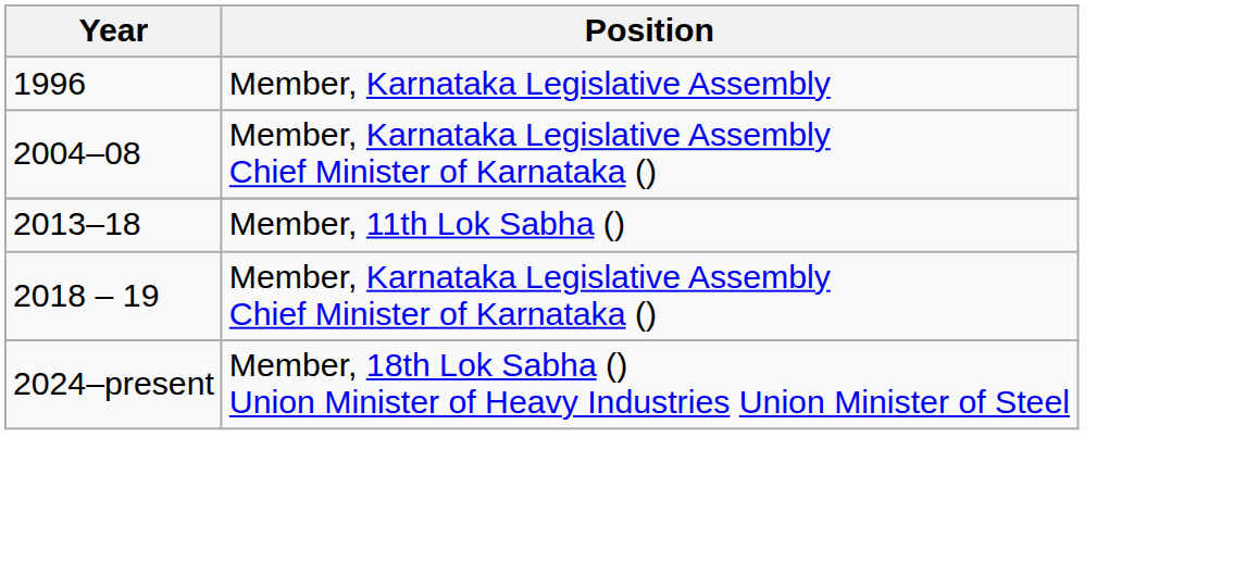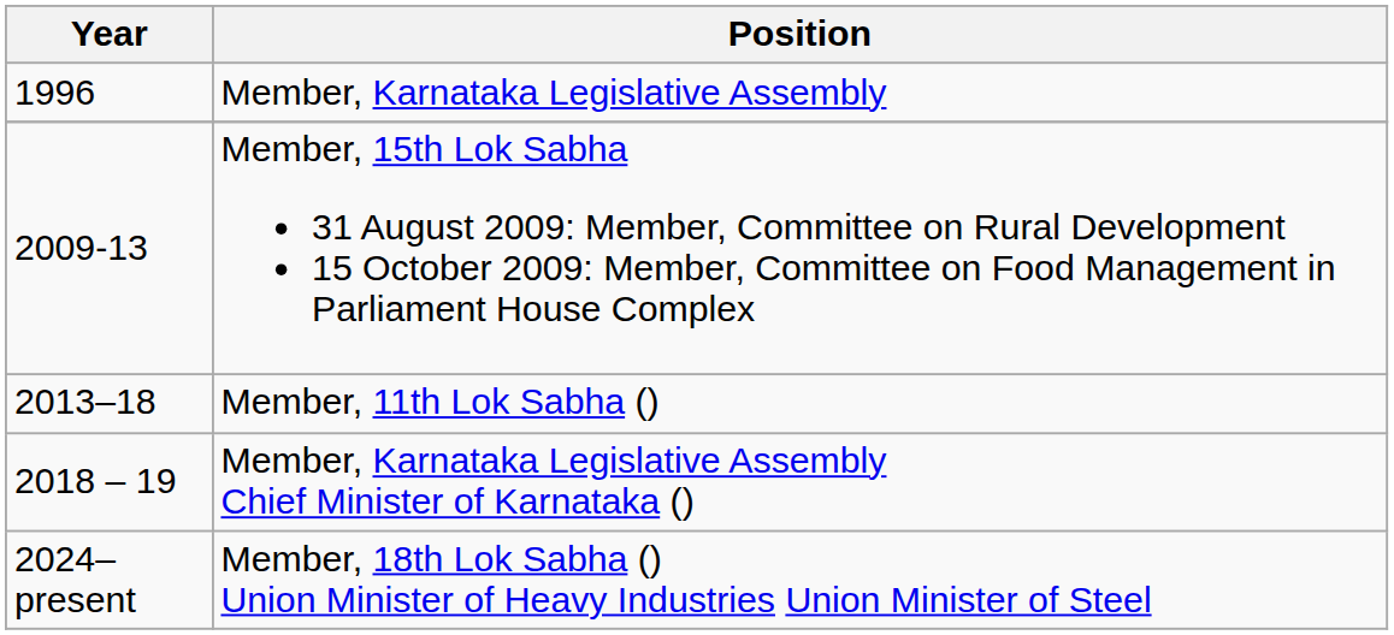- row: 2004–08 | Member, Karnataka Legislative Assembly Chief Minister of Karnataka ()
+ row: 2009-13 | Member, 15th Lok Sabha 31 August 2009: Member, Committee on Rural Development 15 October 2009: Member, Committee on Food Management in Parliament House Complex
